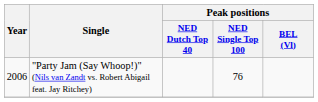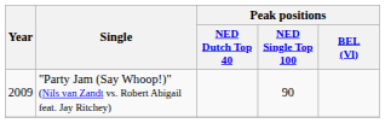row 3 | Year: 2006 -> 2009
row 3 | Peak positions / NED Single Top 100: 76 -> 90
